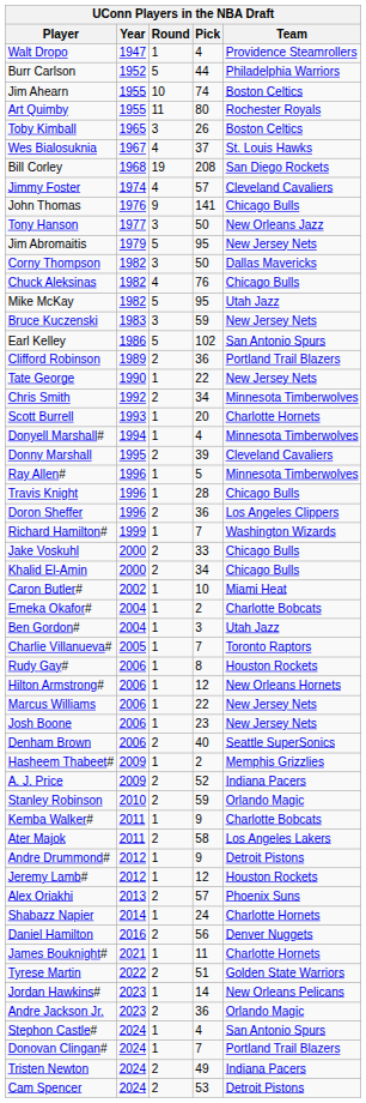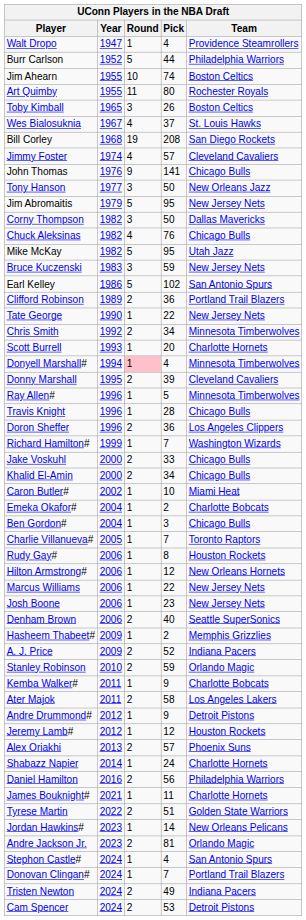Donyell Marshall# | Round: no background -> pink background
Ben Gordon# | Team: Utah Jazz -> Chicago Bulls
Daniel Hamilton | Team: Denver Nuggets -> Philadelphia Warriors
Andre Jackson Jr. | Pick: 36 -> 81
